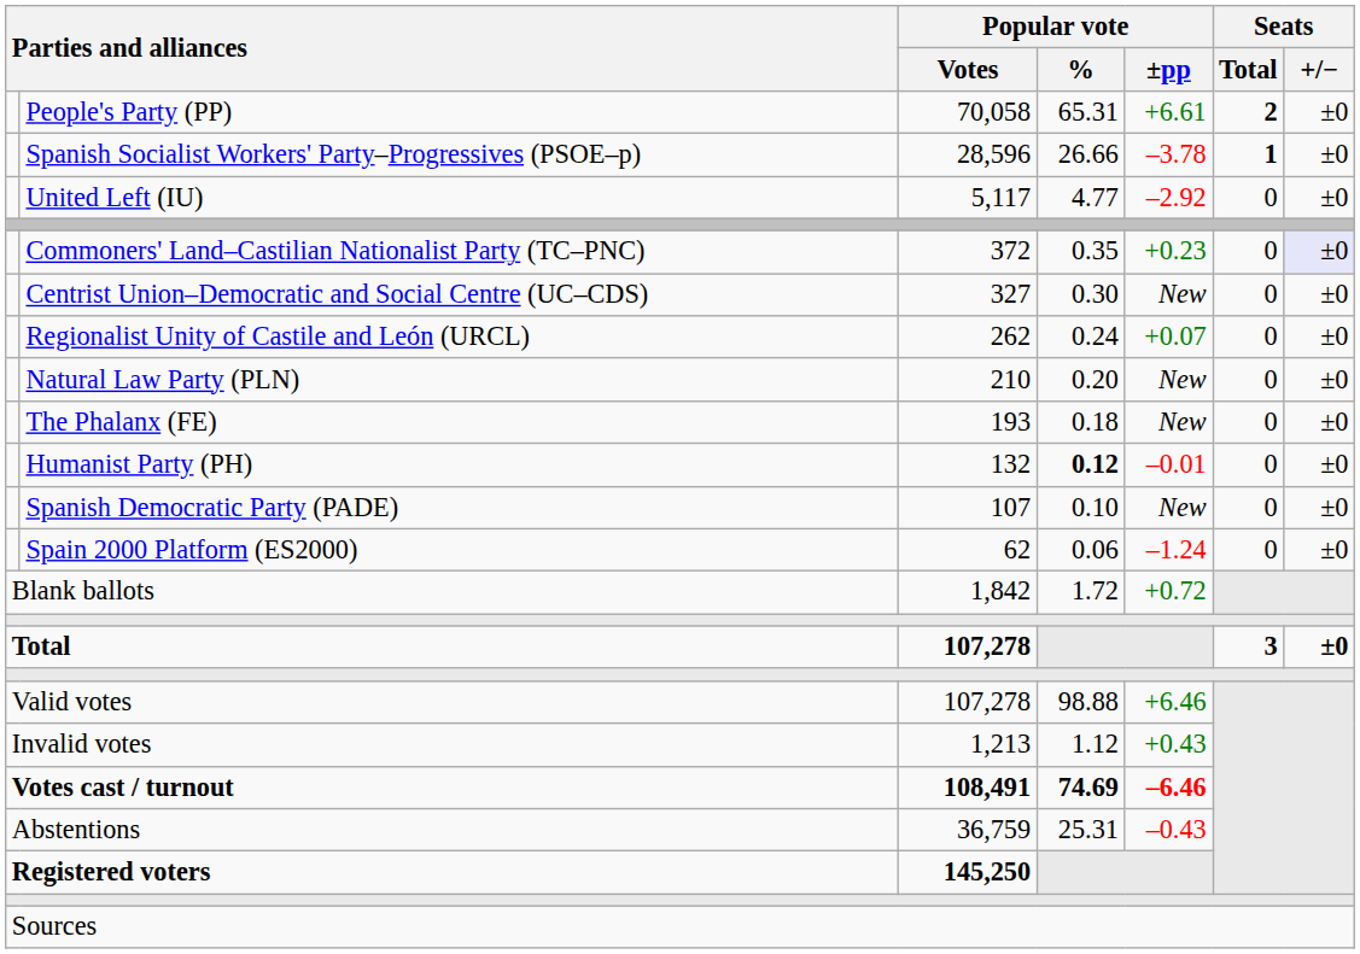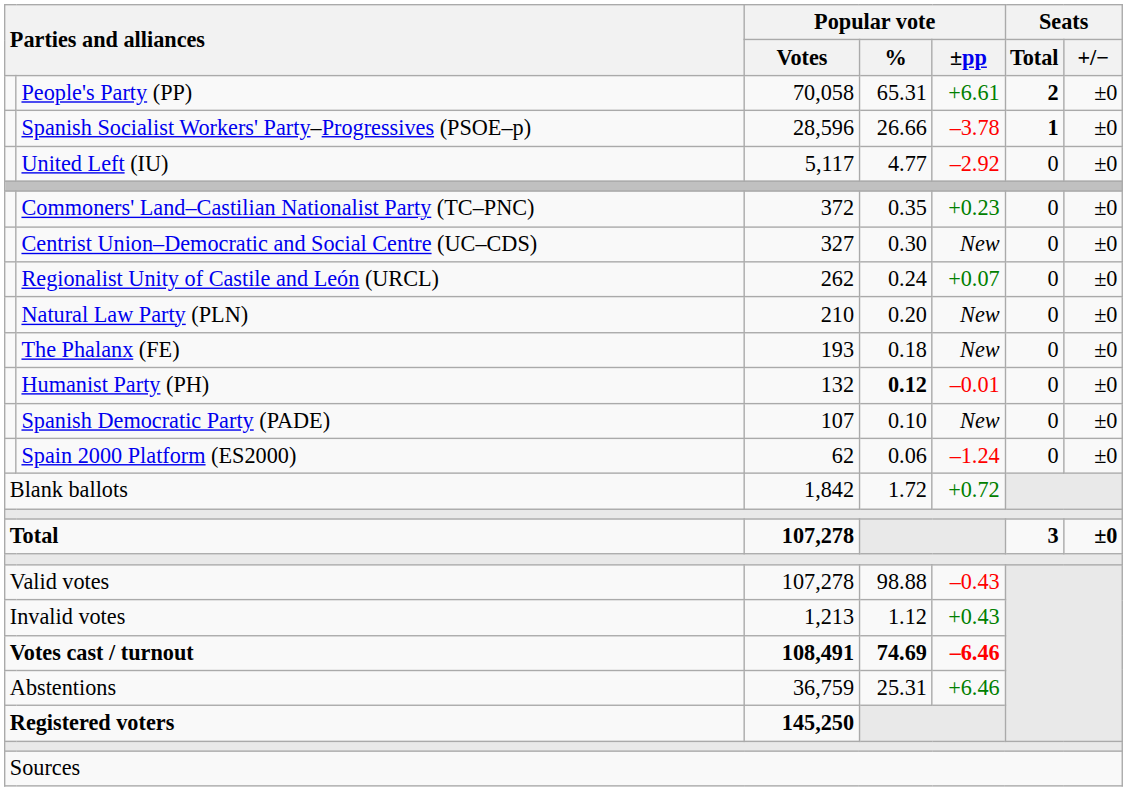Commoners' Land–Castilian Nationalist Party (TC–PNC) | Seats / +/−: lavender background -> no background
Valid votes | Popular vote / ±pp: +6.46 -> –0.43
Abstentions | Popular vote / ±pp: –0.43 -> +6.46
